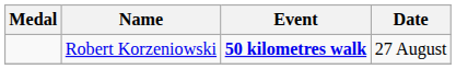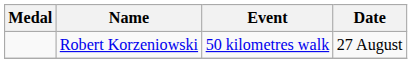Robert Korzeniowski | Event: bold -> normal
